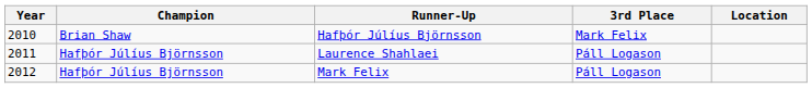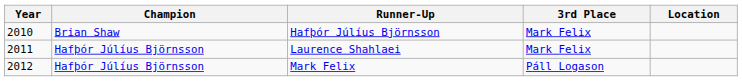Laurence Shahlaei | 3rd Place: Páll Logason -> Mark Felix
